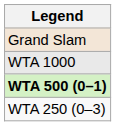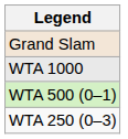row 4 | column 1: bold -> normal
